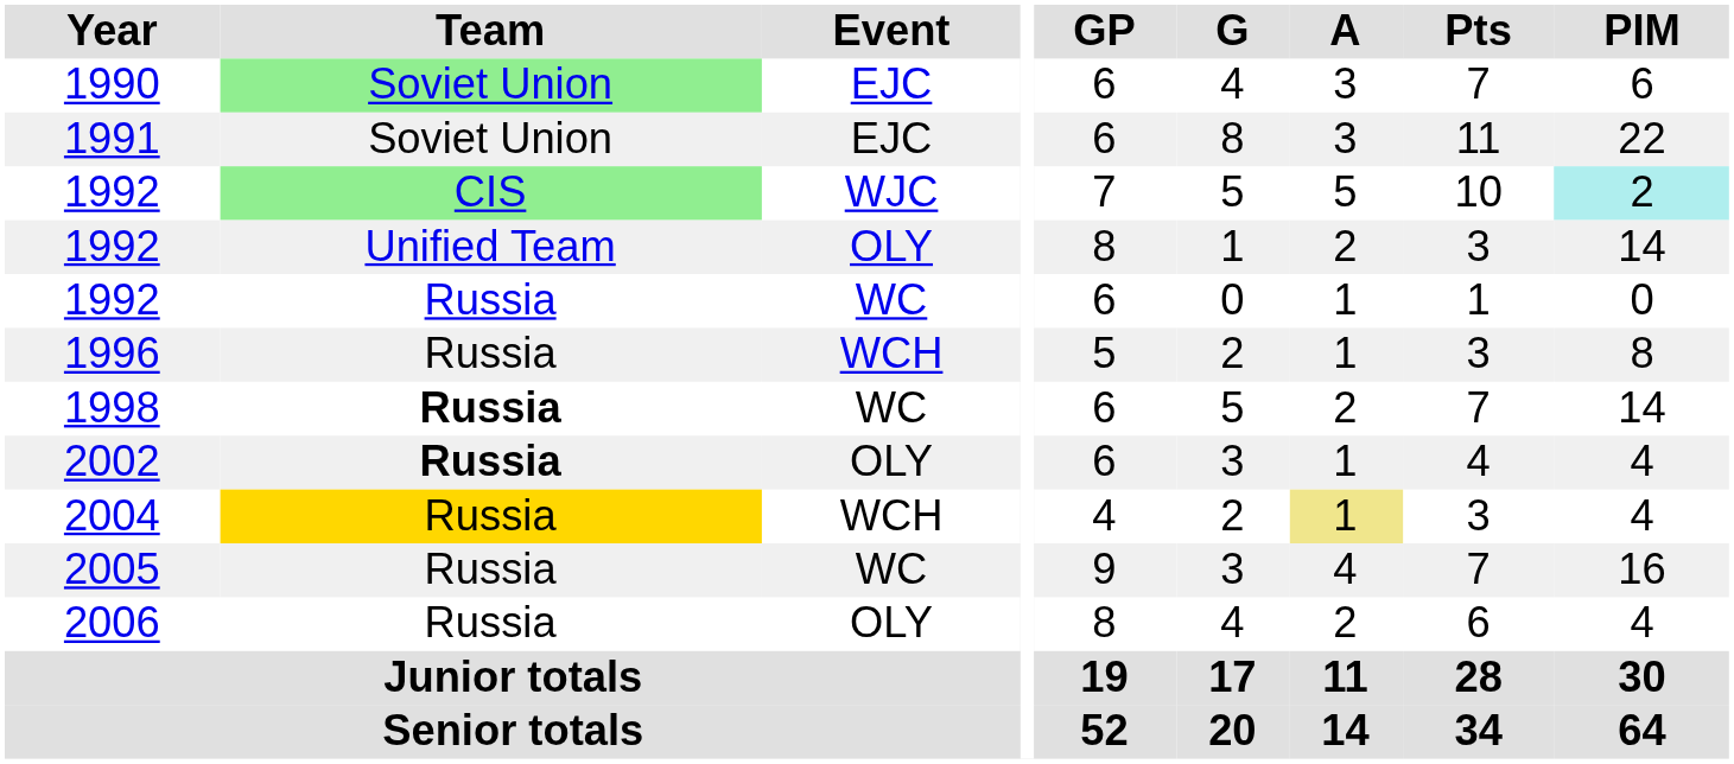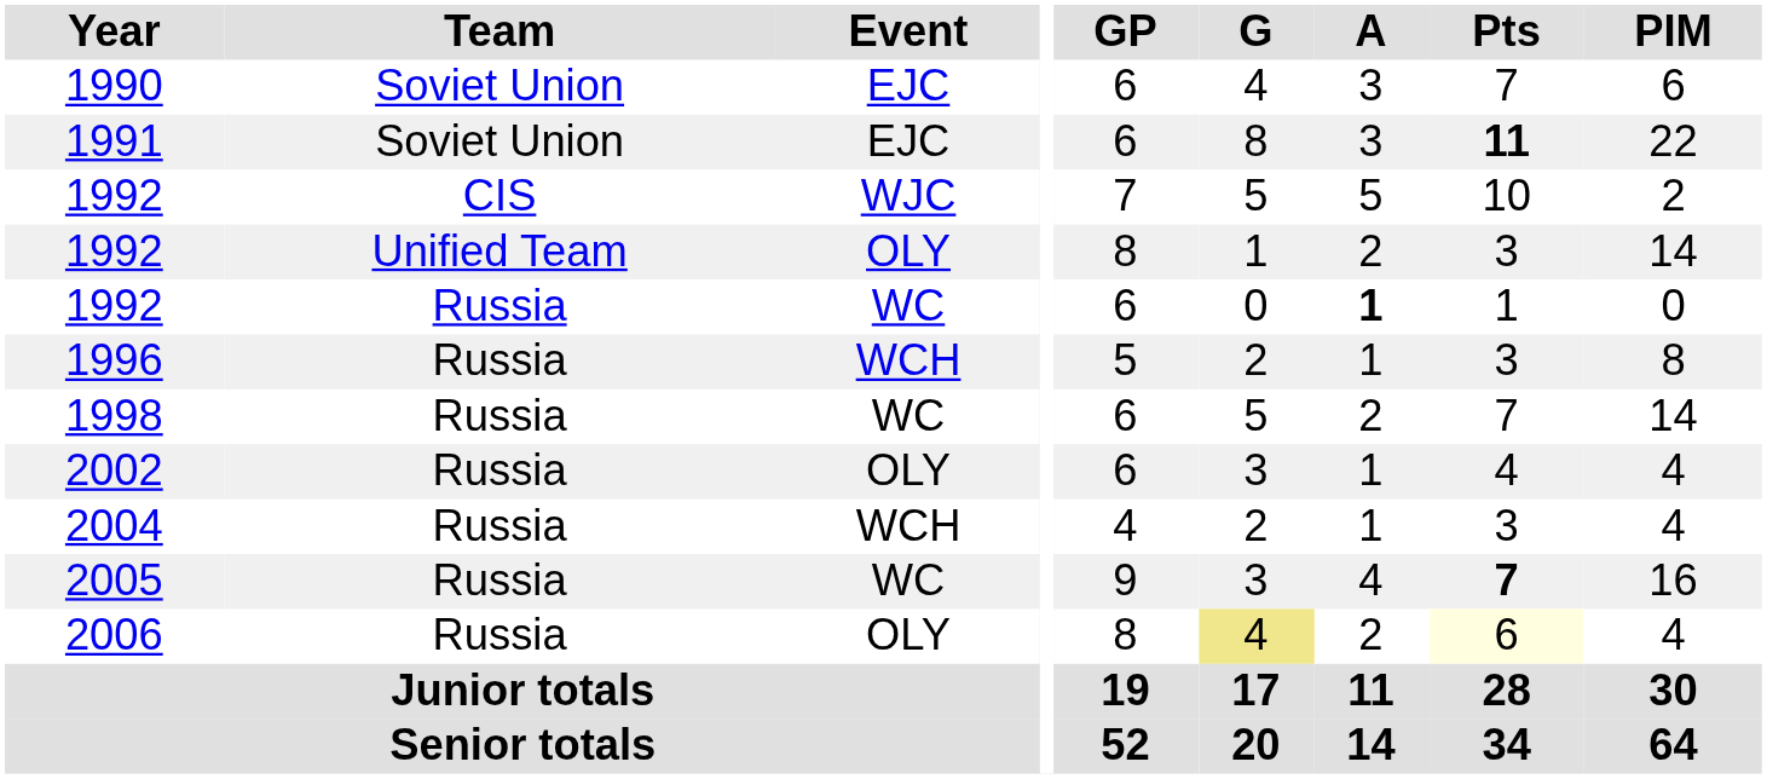1990 | Team: lightgreen background -> no background
1991 | Pts: normal -> bold
1992 / WJC | Team: lightgreen background -> no background
1992 / WJC | PIM: paleturquoise background -> no background
1992 / WC | A: normal -> bold
1998 | Team: bold -> normal
2002 | Team: bold -> normal
2004 | Team: gold background -> no background
2004 | A: khaki background -> no background
2005 | Pts: normal -> bold
2006 | G: no background -> khaki background
2006 | Pts: no background -> lightyellow background
